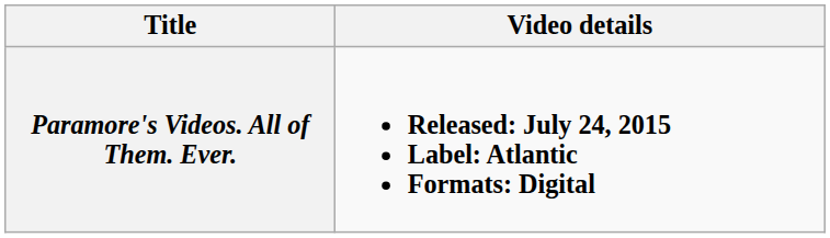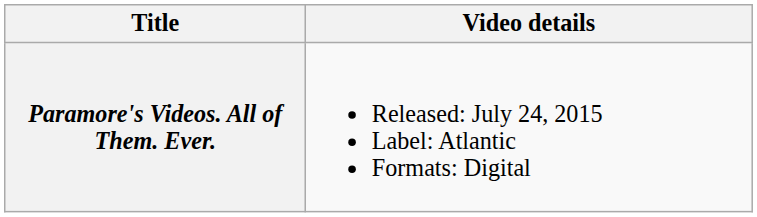row 2 | Video details: bold -> normal
